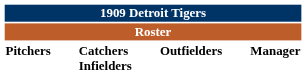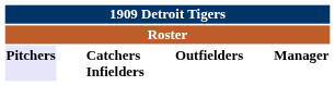Pitchers | column 1: no background -> lavender background
